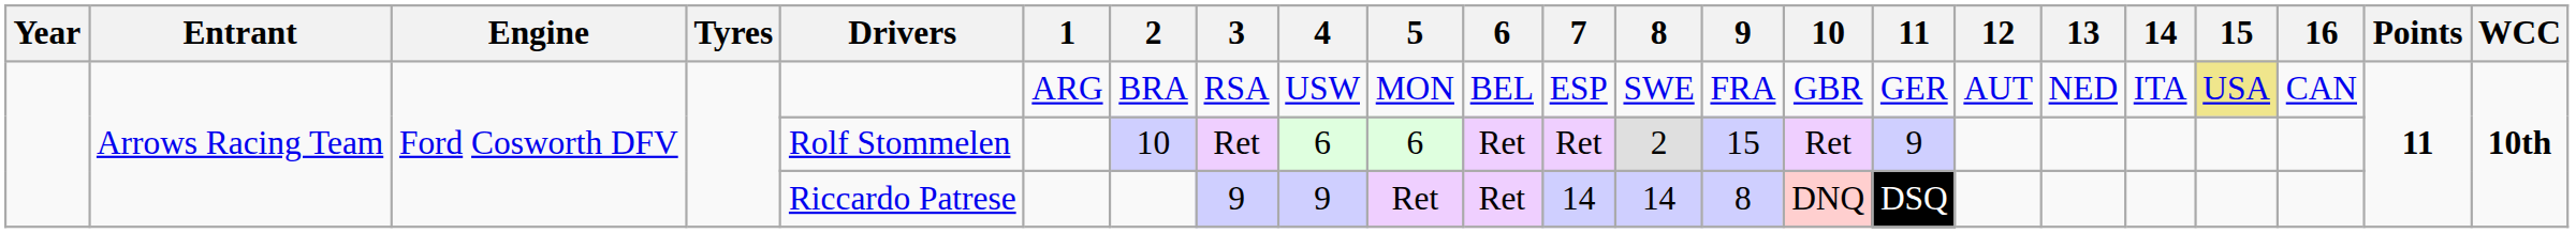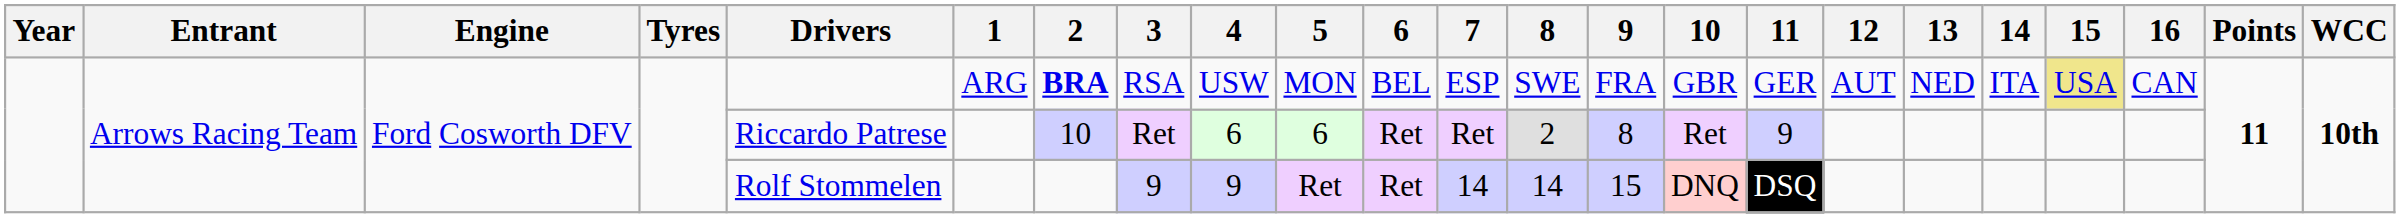row 2 | 2: normal -> bold
row 3 | Drivers: Rolf Stommelen -> Riccardo Patrese
row 3 | 9: 15 -> 8
row 4 | Drivers: Riccardo Patrese -> Rolf Stommelen
row 4 | 9: 8 -> 15
